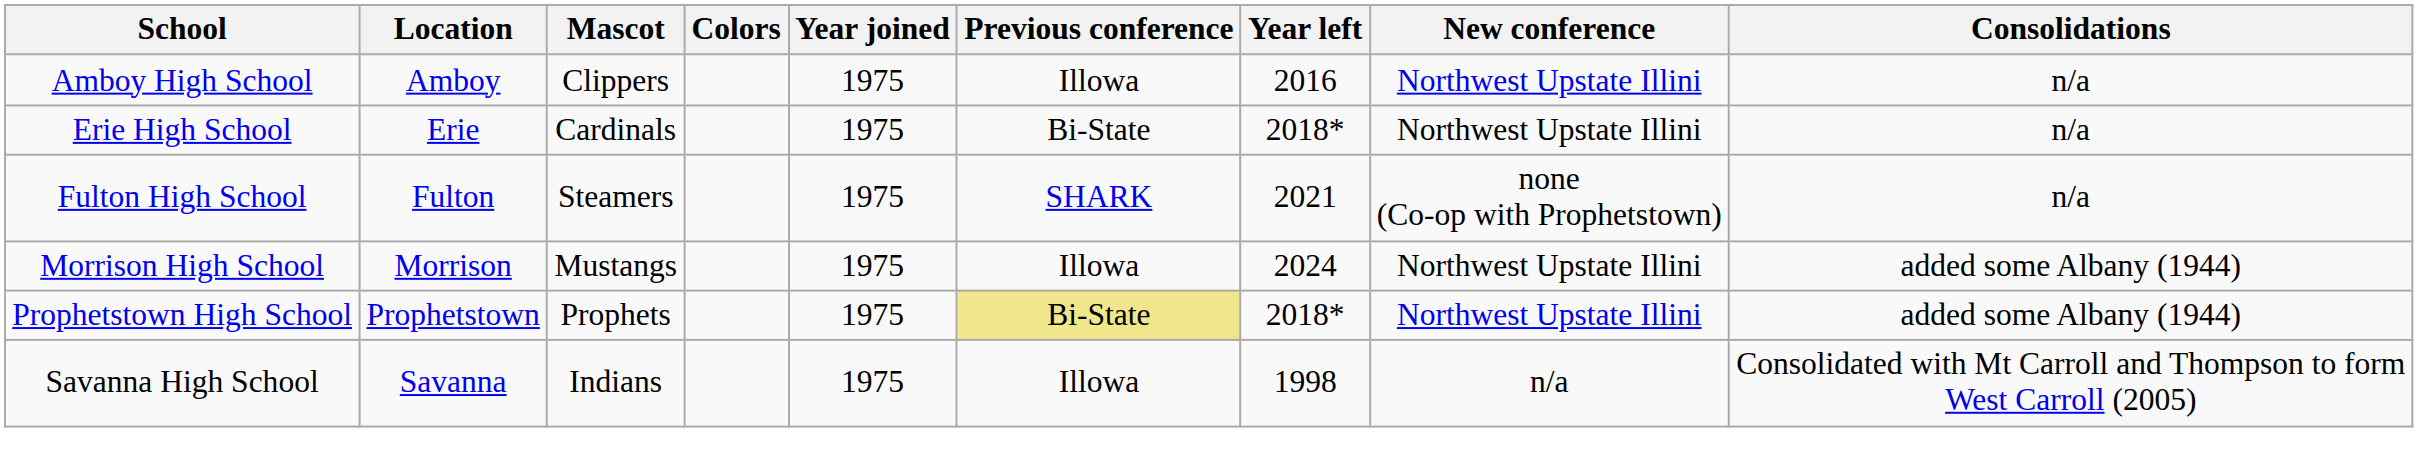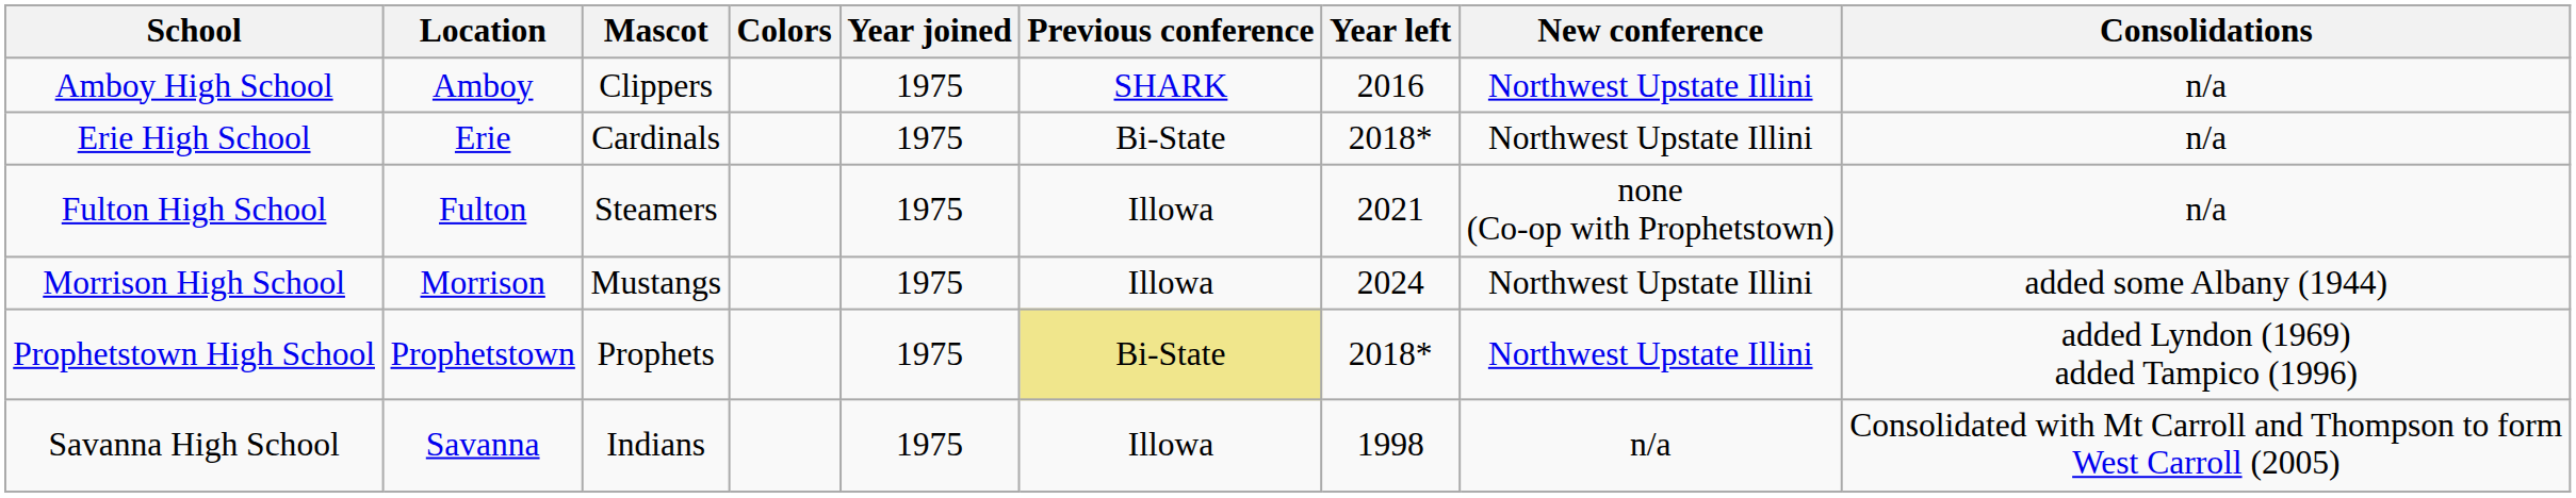Amboy High School | Previous conference: Illowa -> SHARK
Fulton High School | Previous conference: SHARK -> Illowa
Prophetstown High School | Consolidations: added some Albany (1944) -> added Lyndon (1969) added Tampico (1996)
